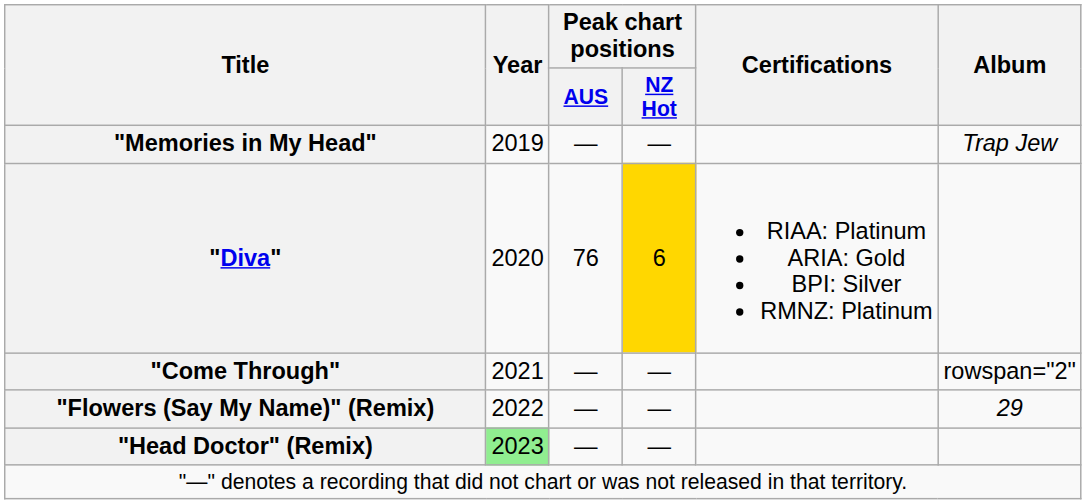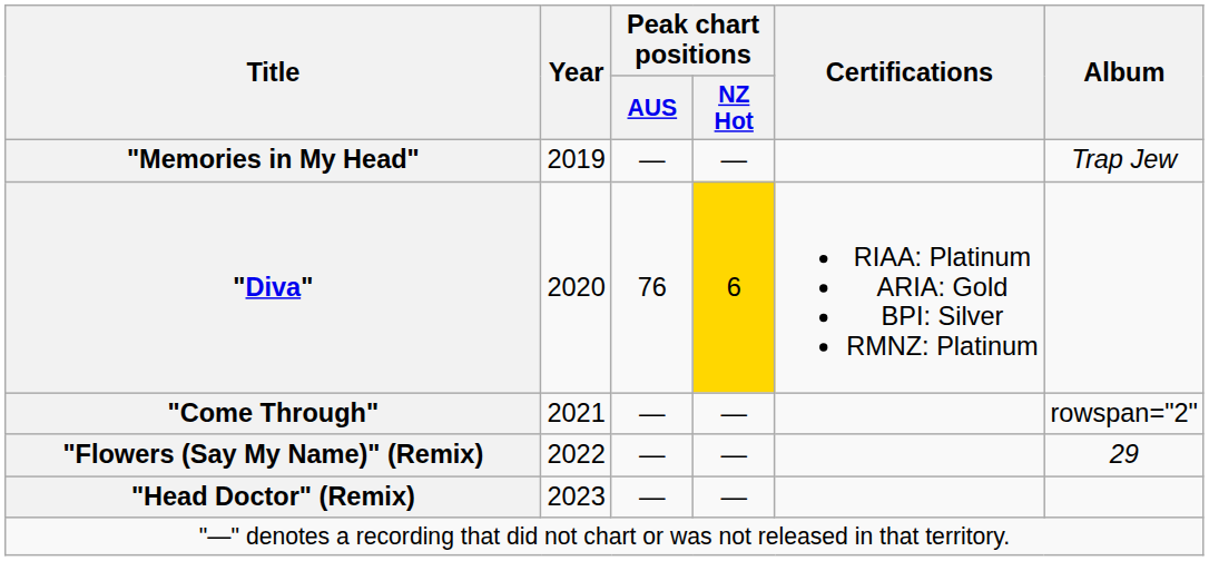"Head Doctor" (Remix) | Year: lightgreen background -> no background
